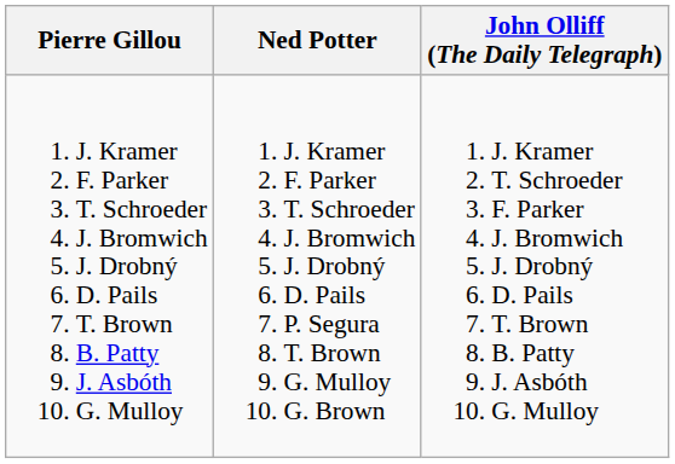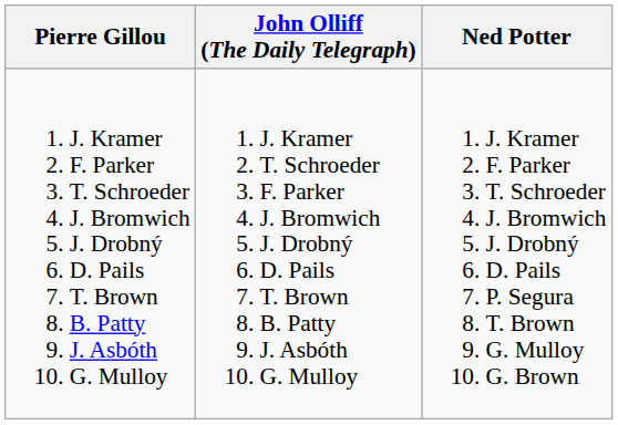columns swapped: Ned Potter <-> John Olliff (The Daily Telegraph)
